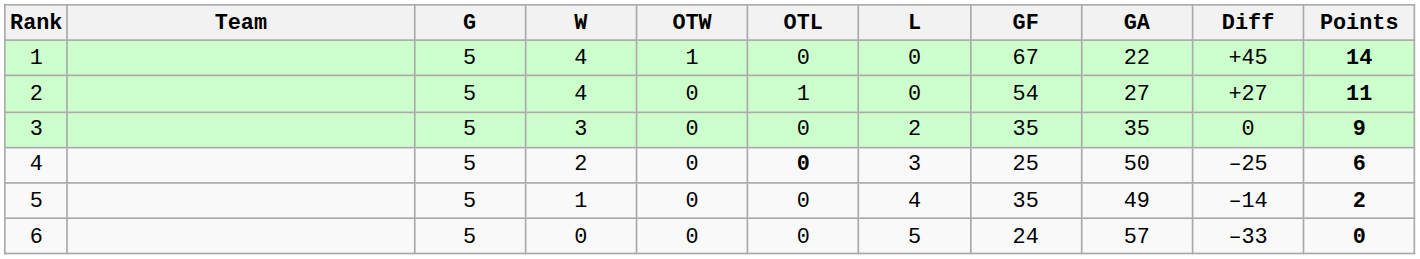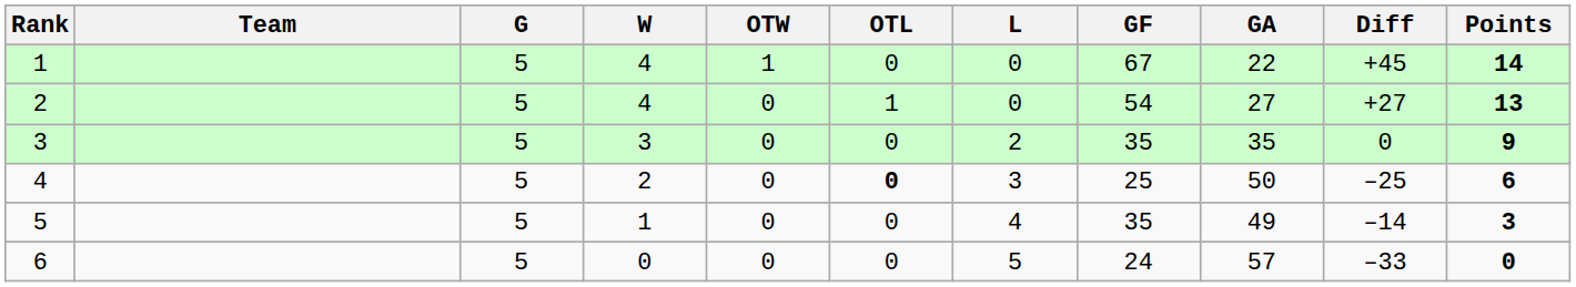row 3 | Points: 11 -> 13
row 6 | Points: 2 -> 3
